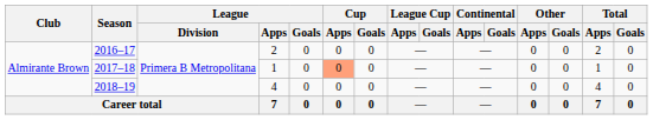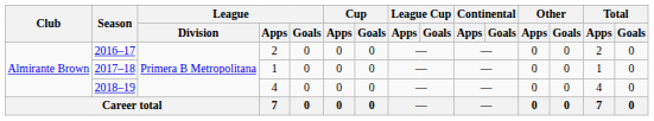2017–18 | Cup / Apps: lightsalmon background -> no background
